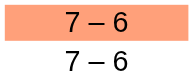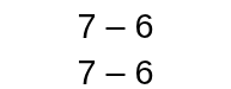row 1 | column 1: lightsalmon background -> no background
